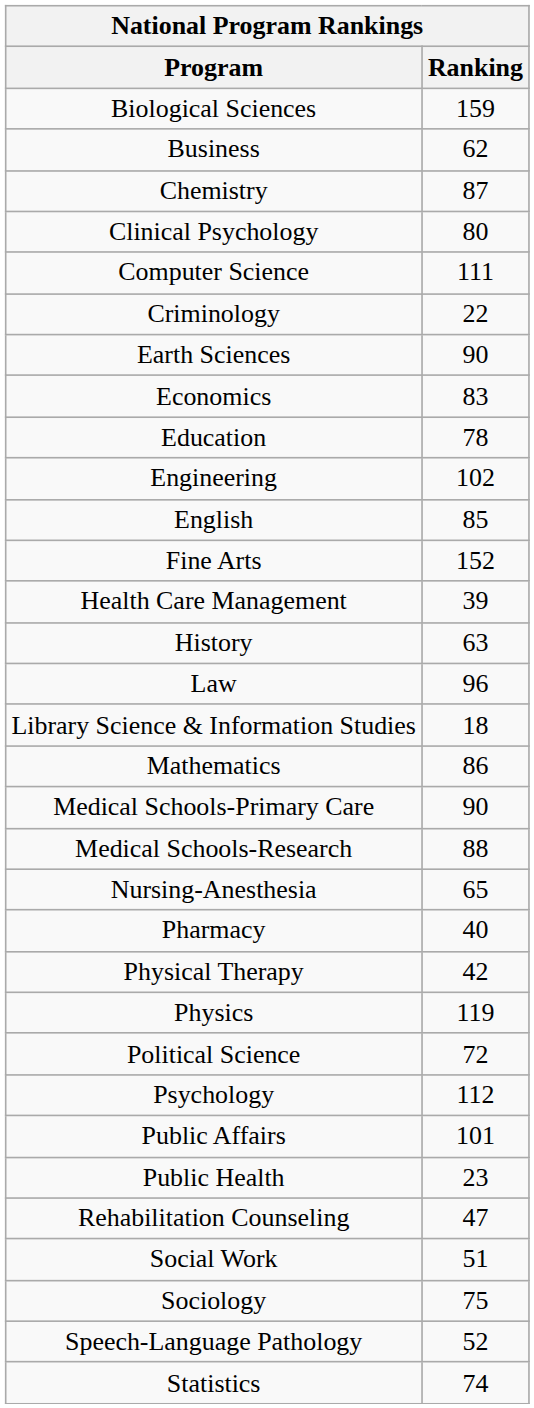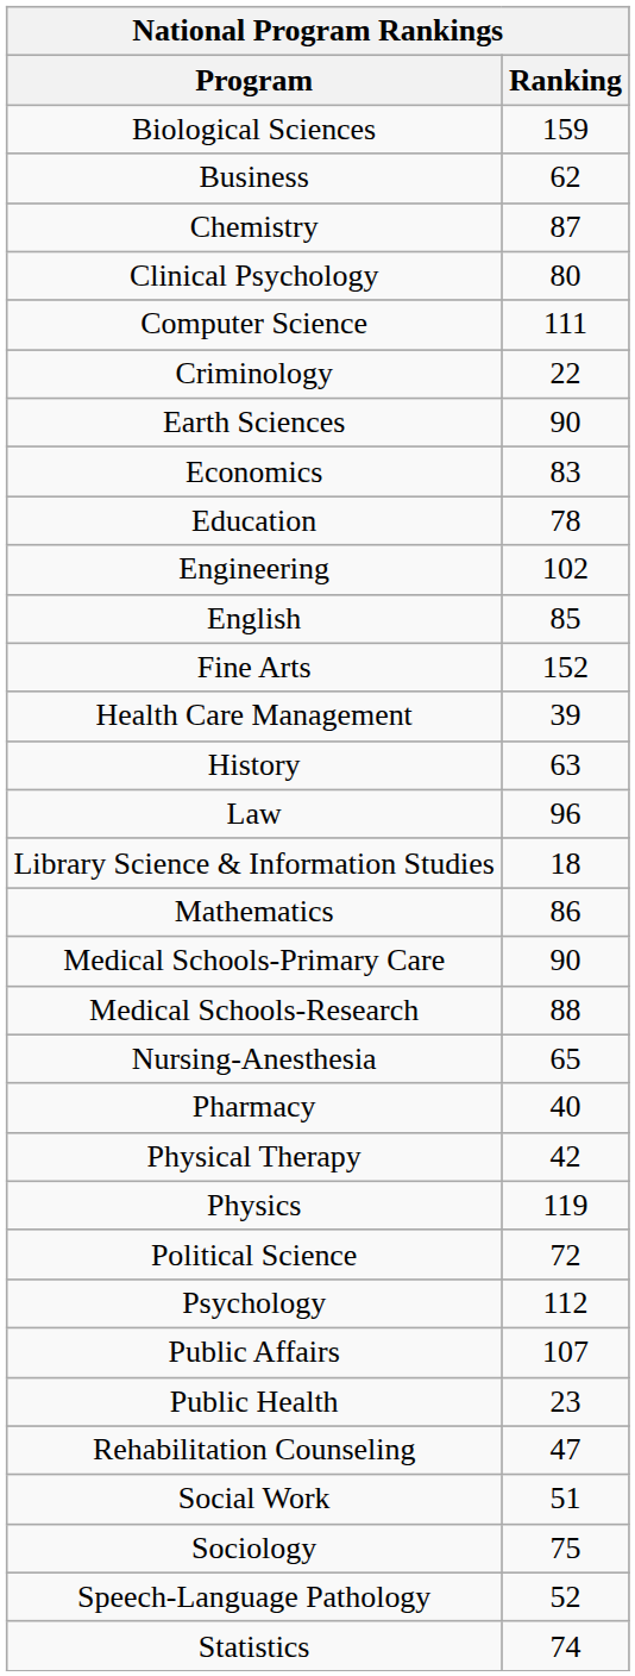Public Affairs | Ranking: 101 -> 107
